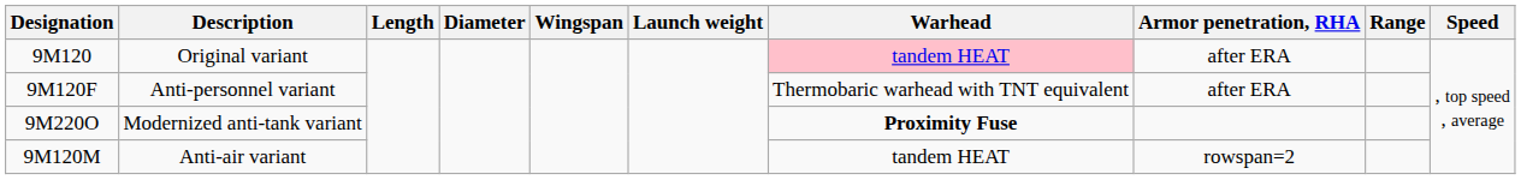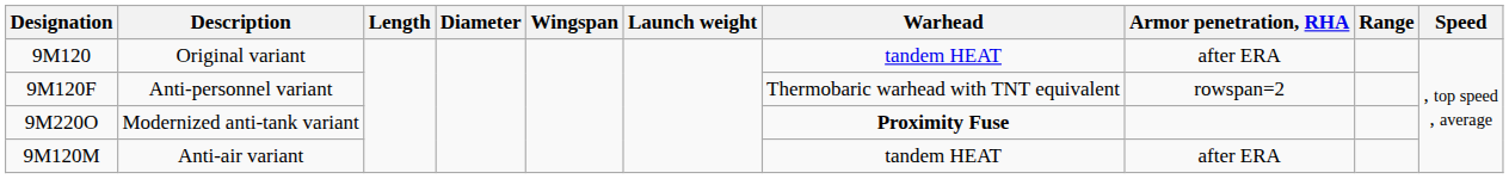9M120 | Warhead: pink background -> no background
9M120F | Armor penetration, RHA: after ERA -> rowspan=2
9M120M | Armor penetration, RHA: rowspan=2 -> after ERA
